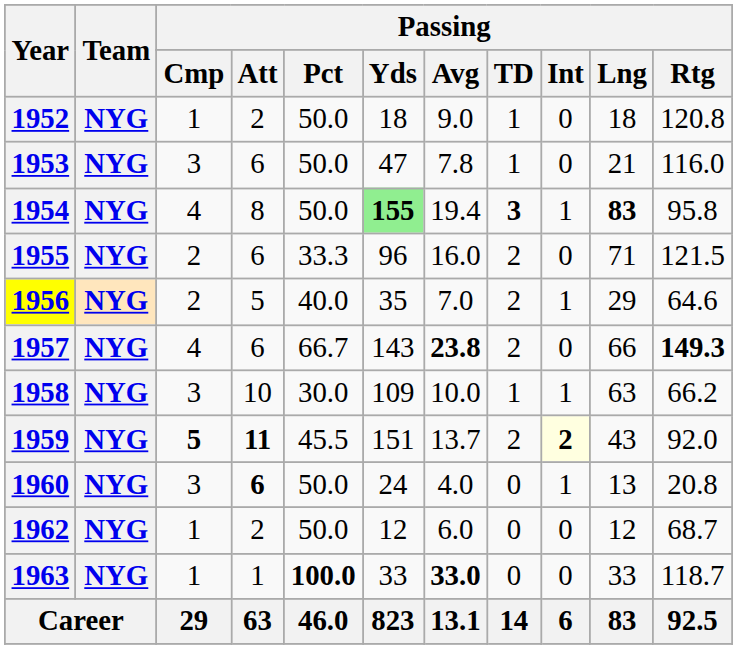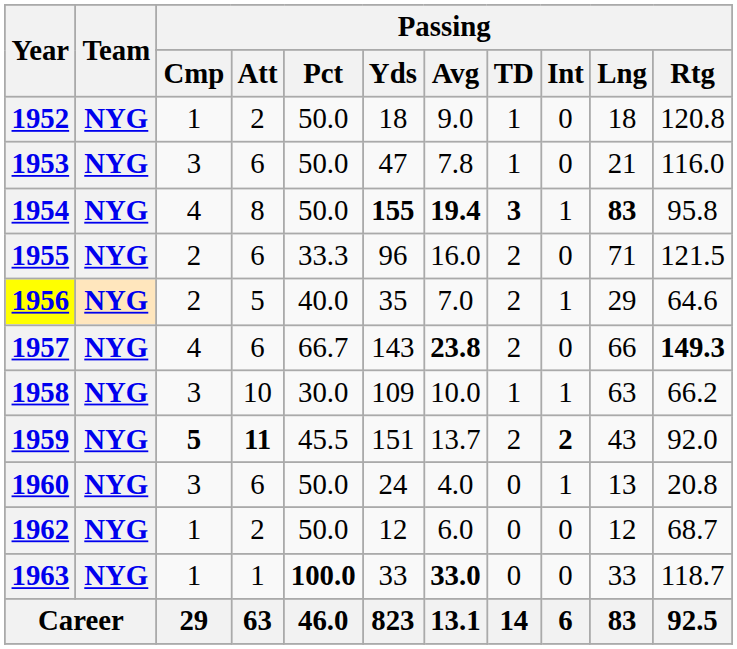1954 | Passing / Yds: lightgreen background -> no background
1954 | Passing / Avg: normal -> bold
1959 | Passing / Int: lightyellow background -> no background
1960 | Passing / Att: bold -> normal
